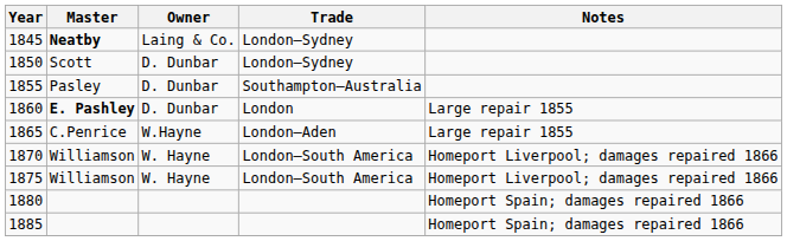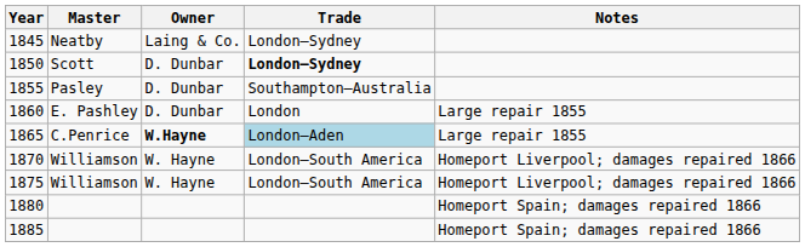1845 | Master: bold -> normal
1850 | Trade: normal -> bold
1860 | Master: bold -> normal
1865 | Owner: normal -> bold
1865 | Trade: no background -> lightblue background
